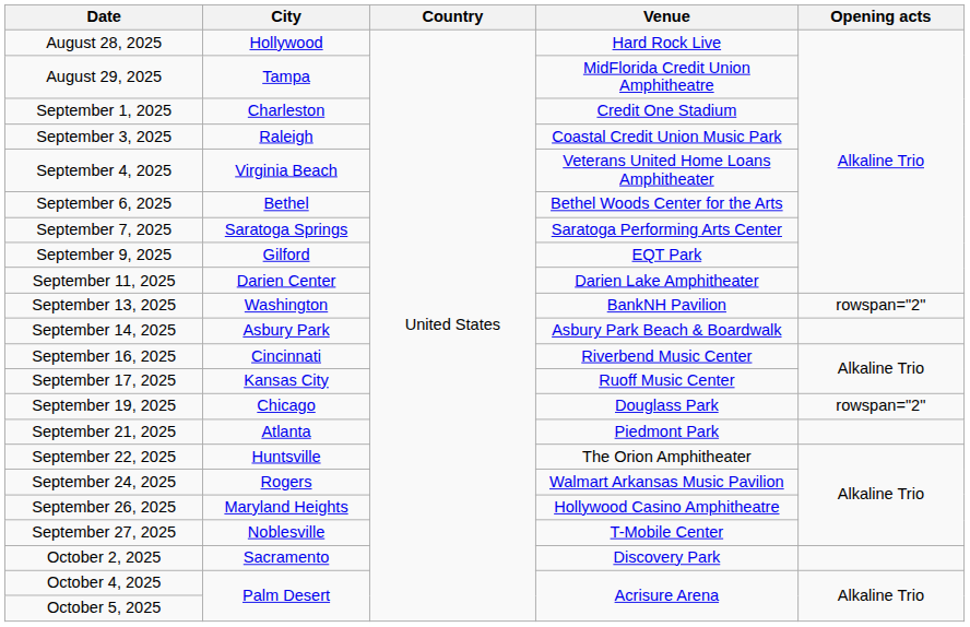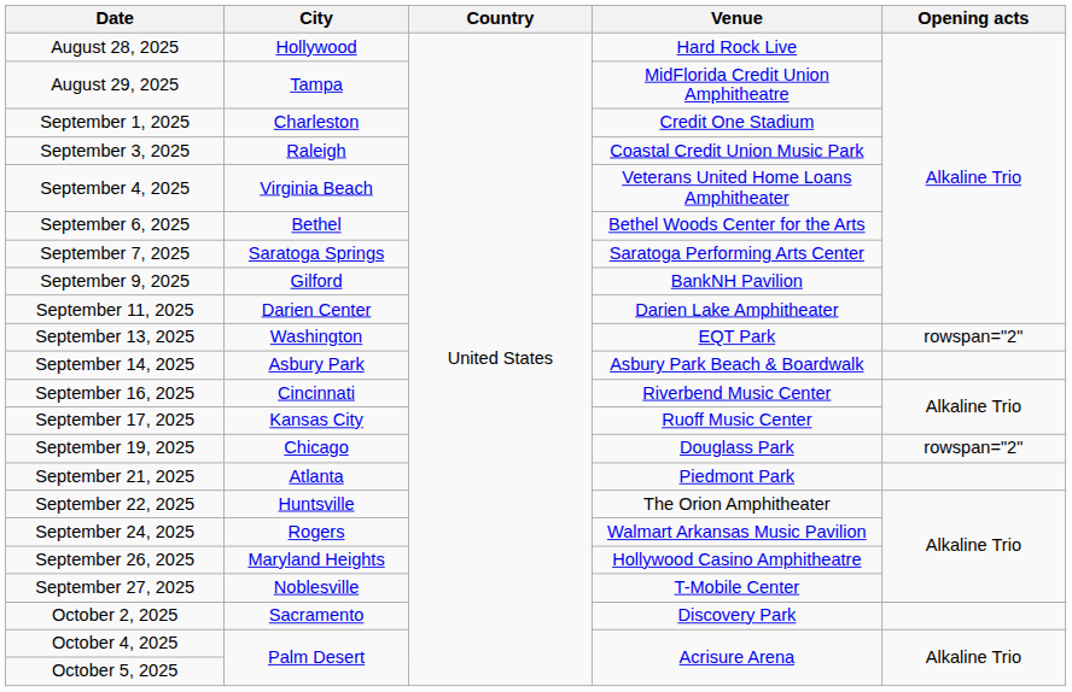September 9, 2025 | Venue: EQT Park -> BankNH Pavilion
September 13, 2025 | Venue: BankNH Pavilion -> EQT Park
